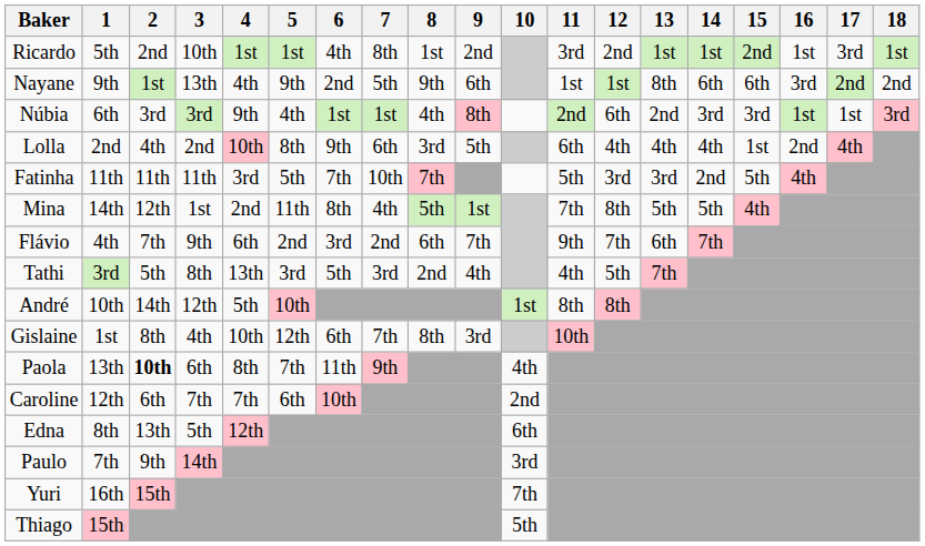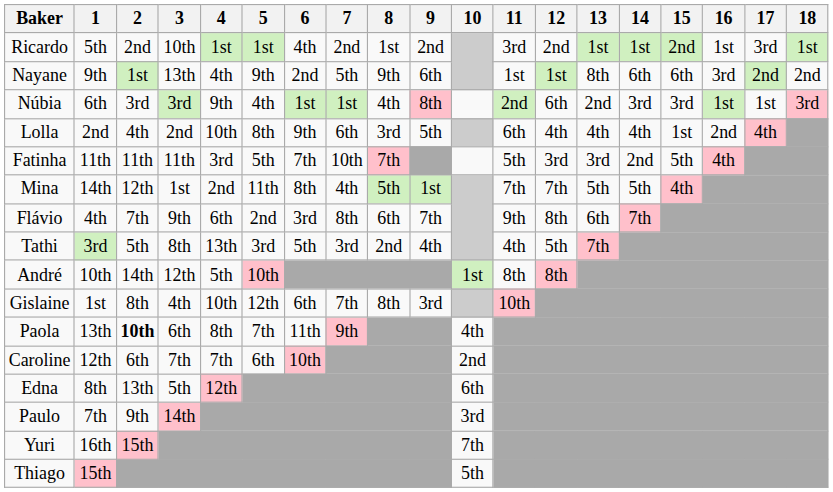Ricardo | 7: 8th -> 2nd
Lolla | 4: pink background -> no background
Mina | 12: 8th -> 7th
Flávio | 7: 2nd -> 8th
Flávio | 12: 7th -> 8th
